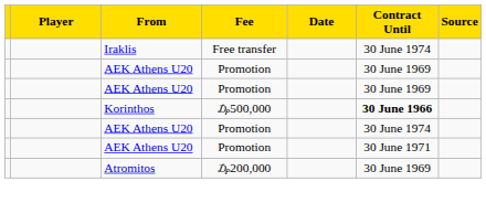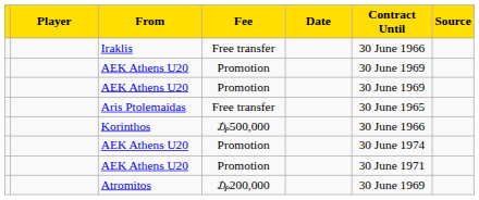Iraklis | Contract Until: 30 June 1974 -> 30 June 1966
+ row: Aris Ptolemaidas | Free transfer | 30 June 1965
Korinthos | Contract Until: bold -> normal
